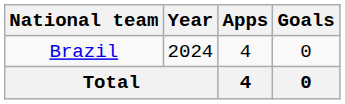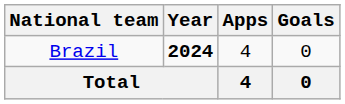Brazil | Year: normal -> bold
